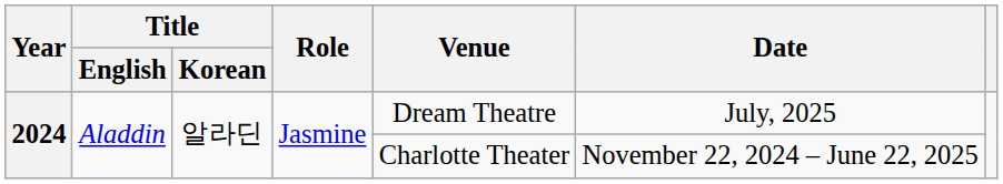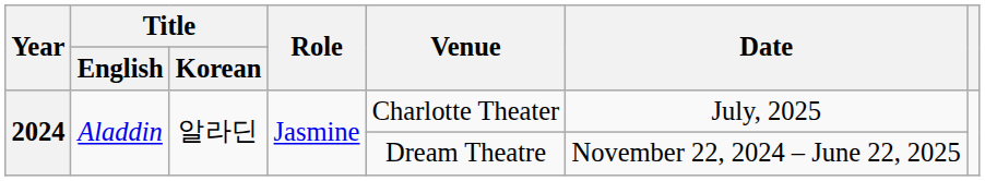row 3 | Venue: Dream Theatre -> Charlotte Theater
row 4 | Venue: Charlotte Theater -> Dream Theatre
